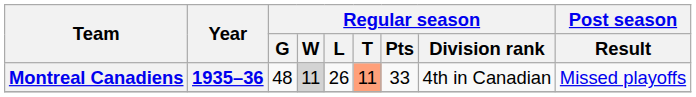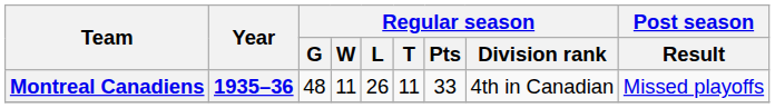Montreal Canadiens | Regular season / W: lightgrey background -> no background
Montreal Canadiens | Regular season / T: lightsalmon background -> no background
